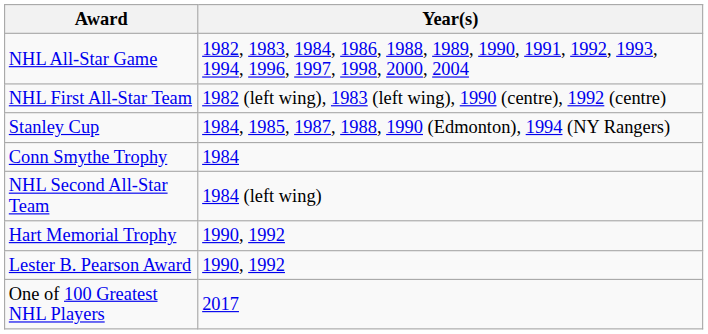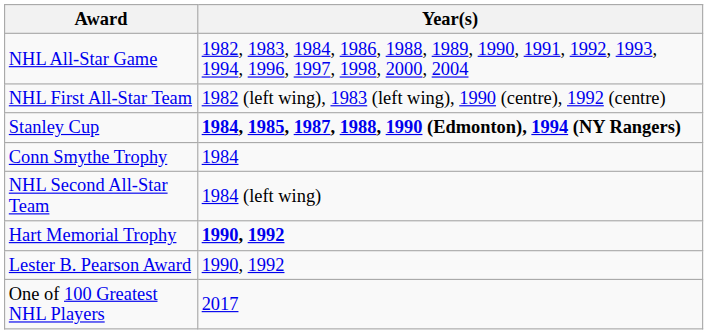Stanley Cup | Year(s): normal -> bold
Hart Memorial Trophy | Year(s): normal -> bold
